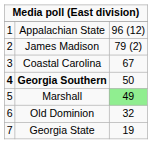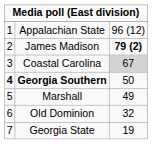James Madison | column 3: normal -> bold
Coastal Carolina | column 3: no background -> lightgrey background
Marshall | column 3: lightgreen background -> no background
